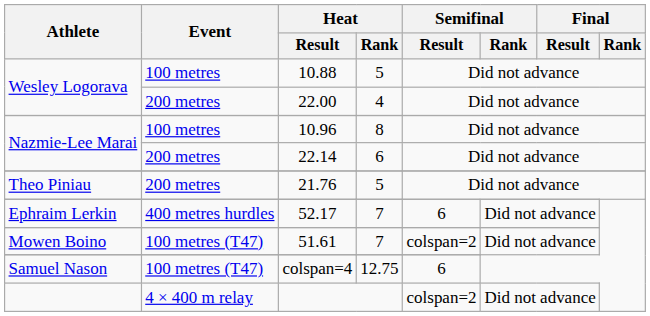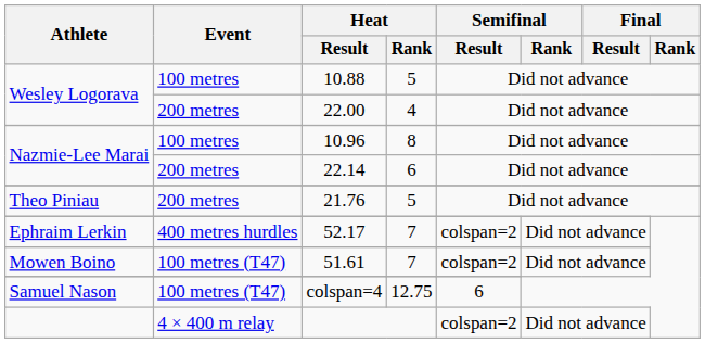52.17 | Semifinal / Result: 6 -> colspan=2
